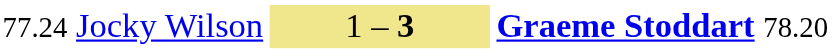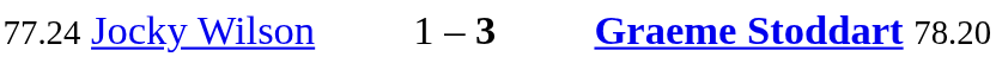77.24 Jocky Wilson | column 2: khaki background -> no background
